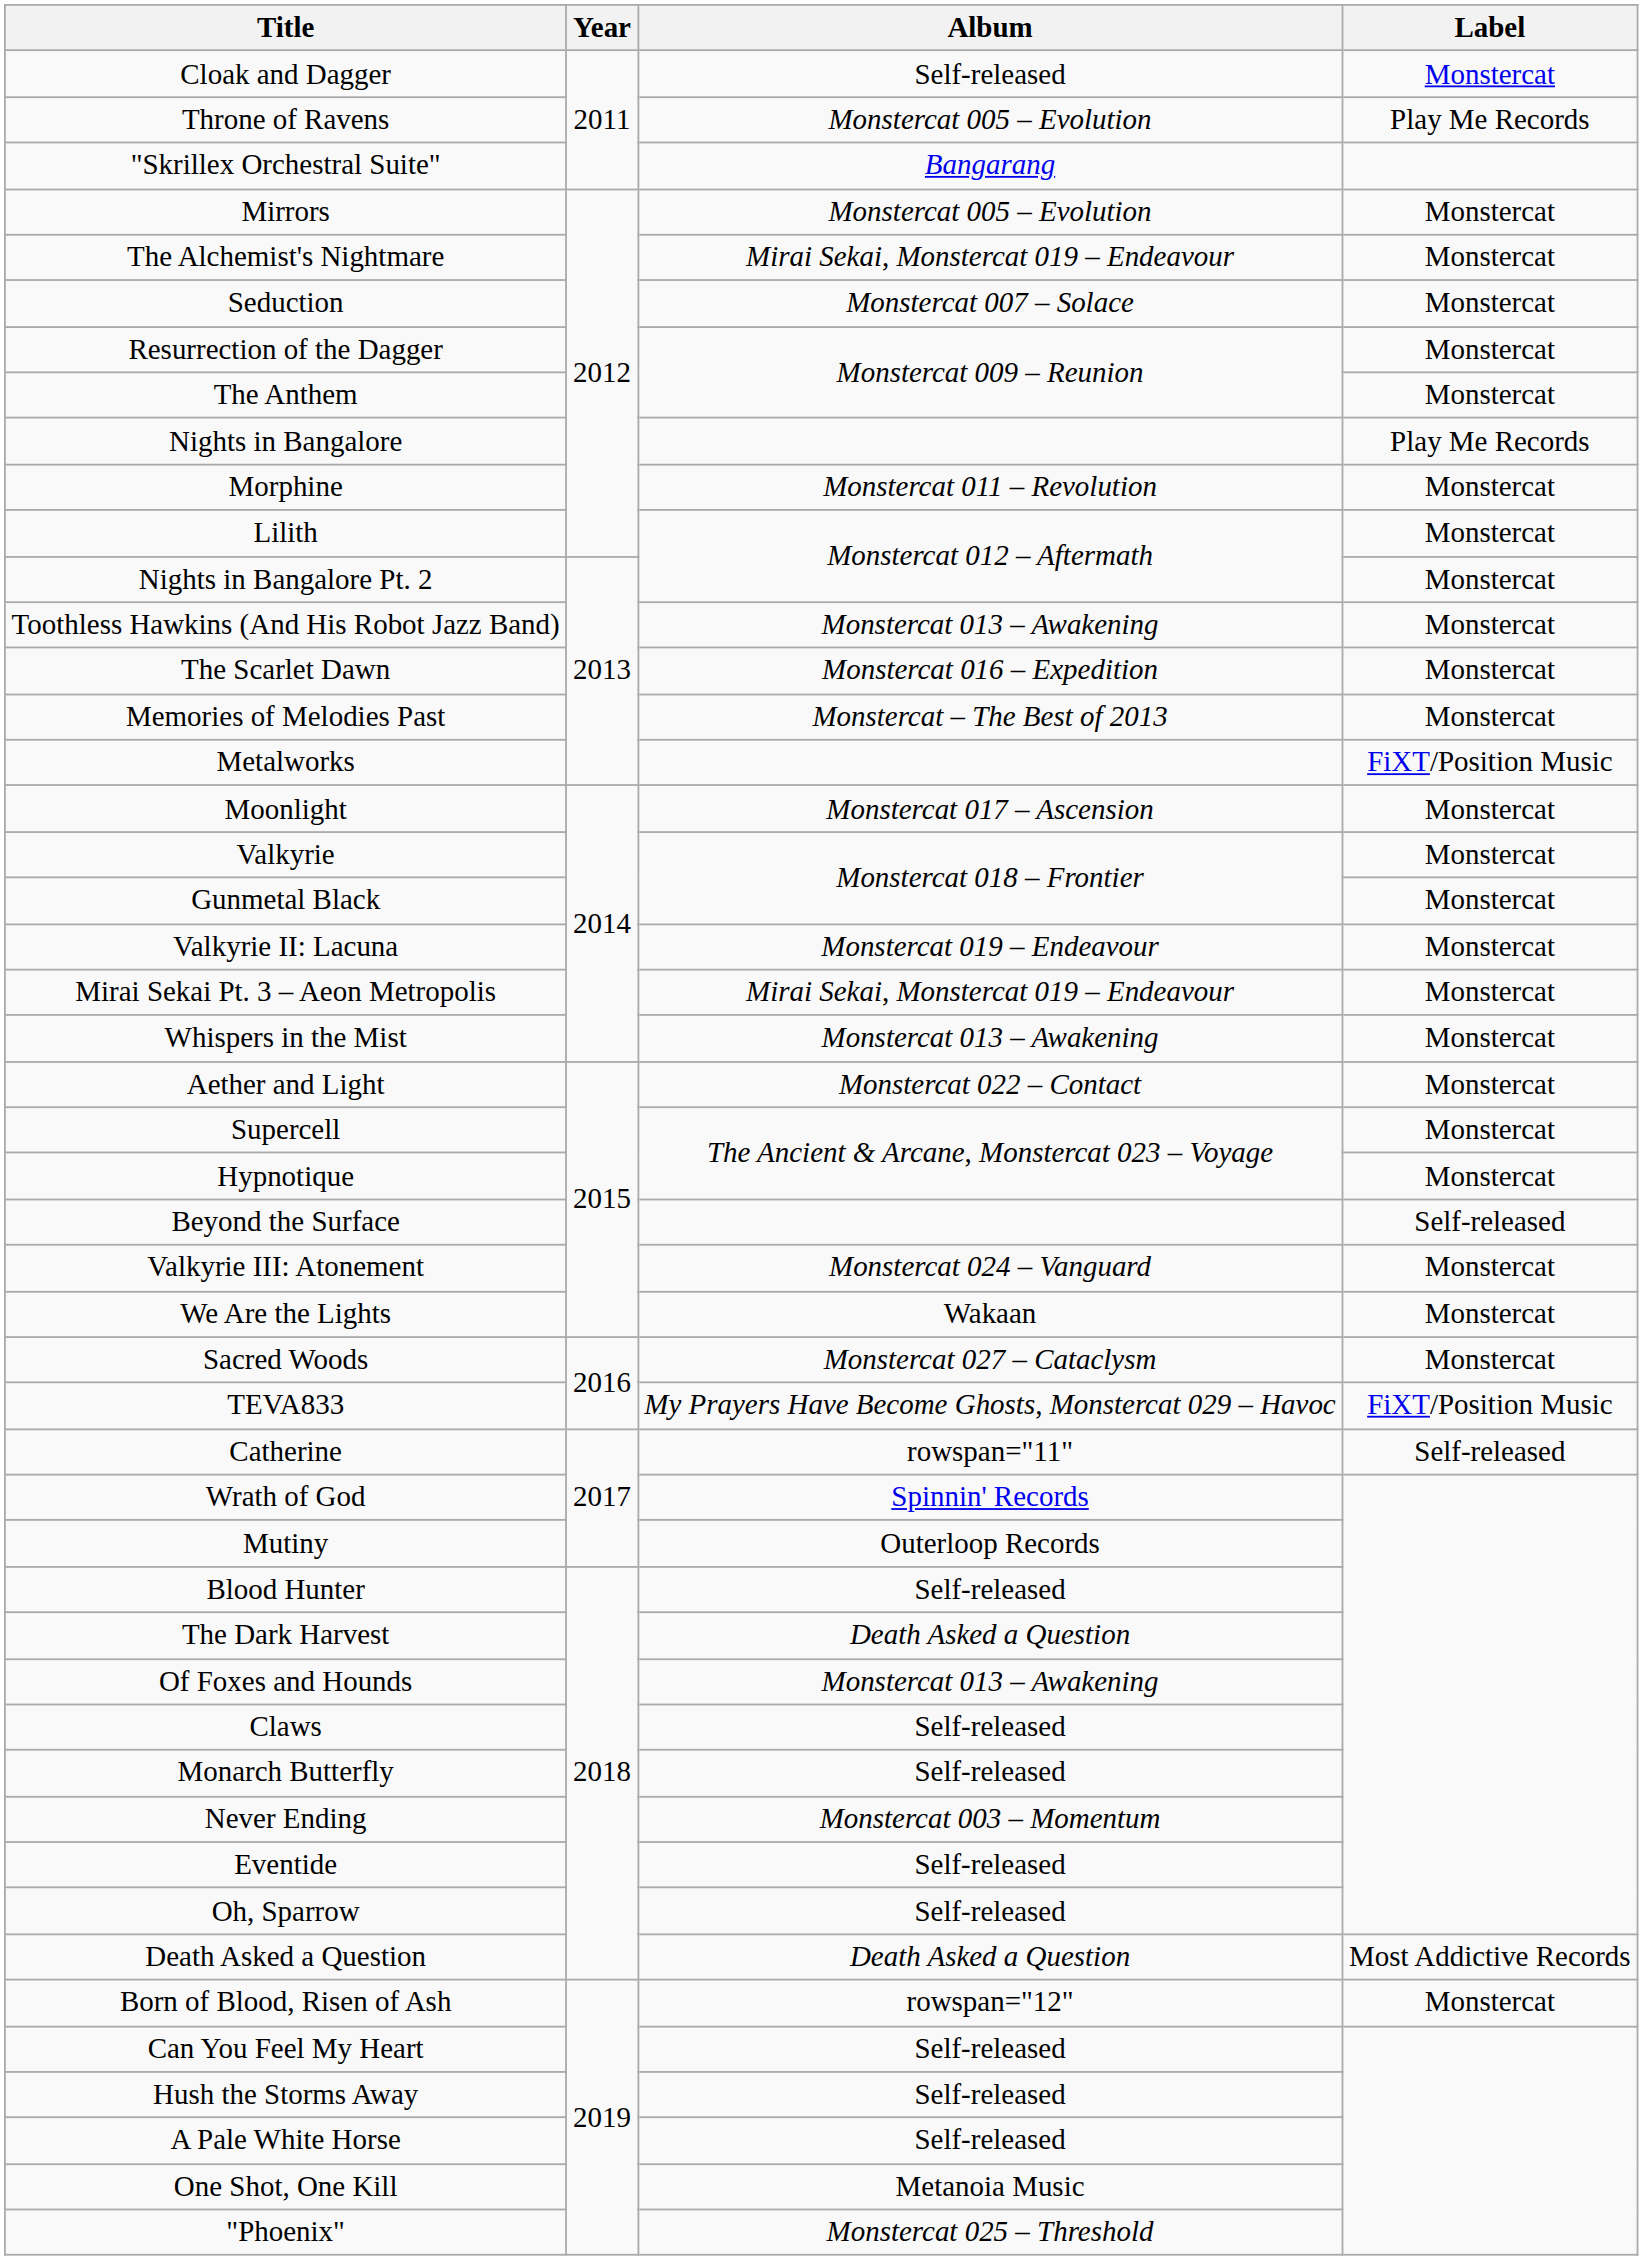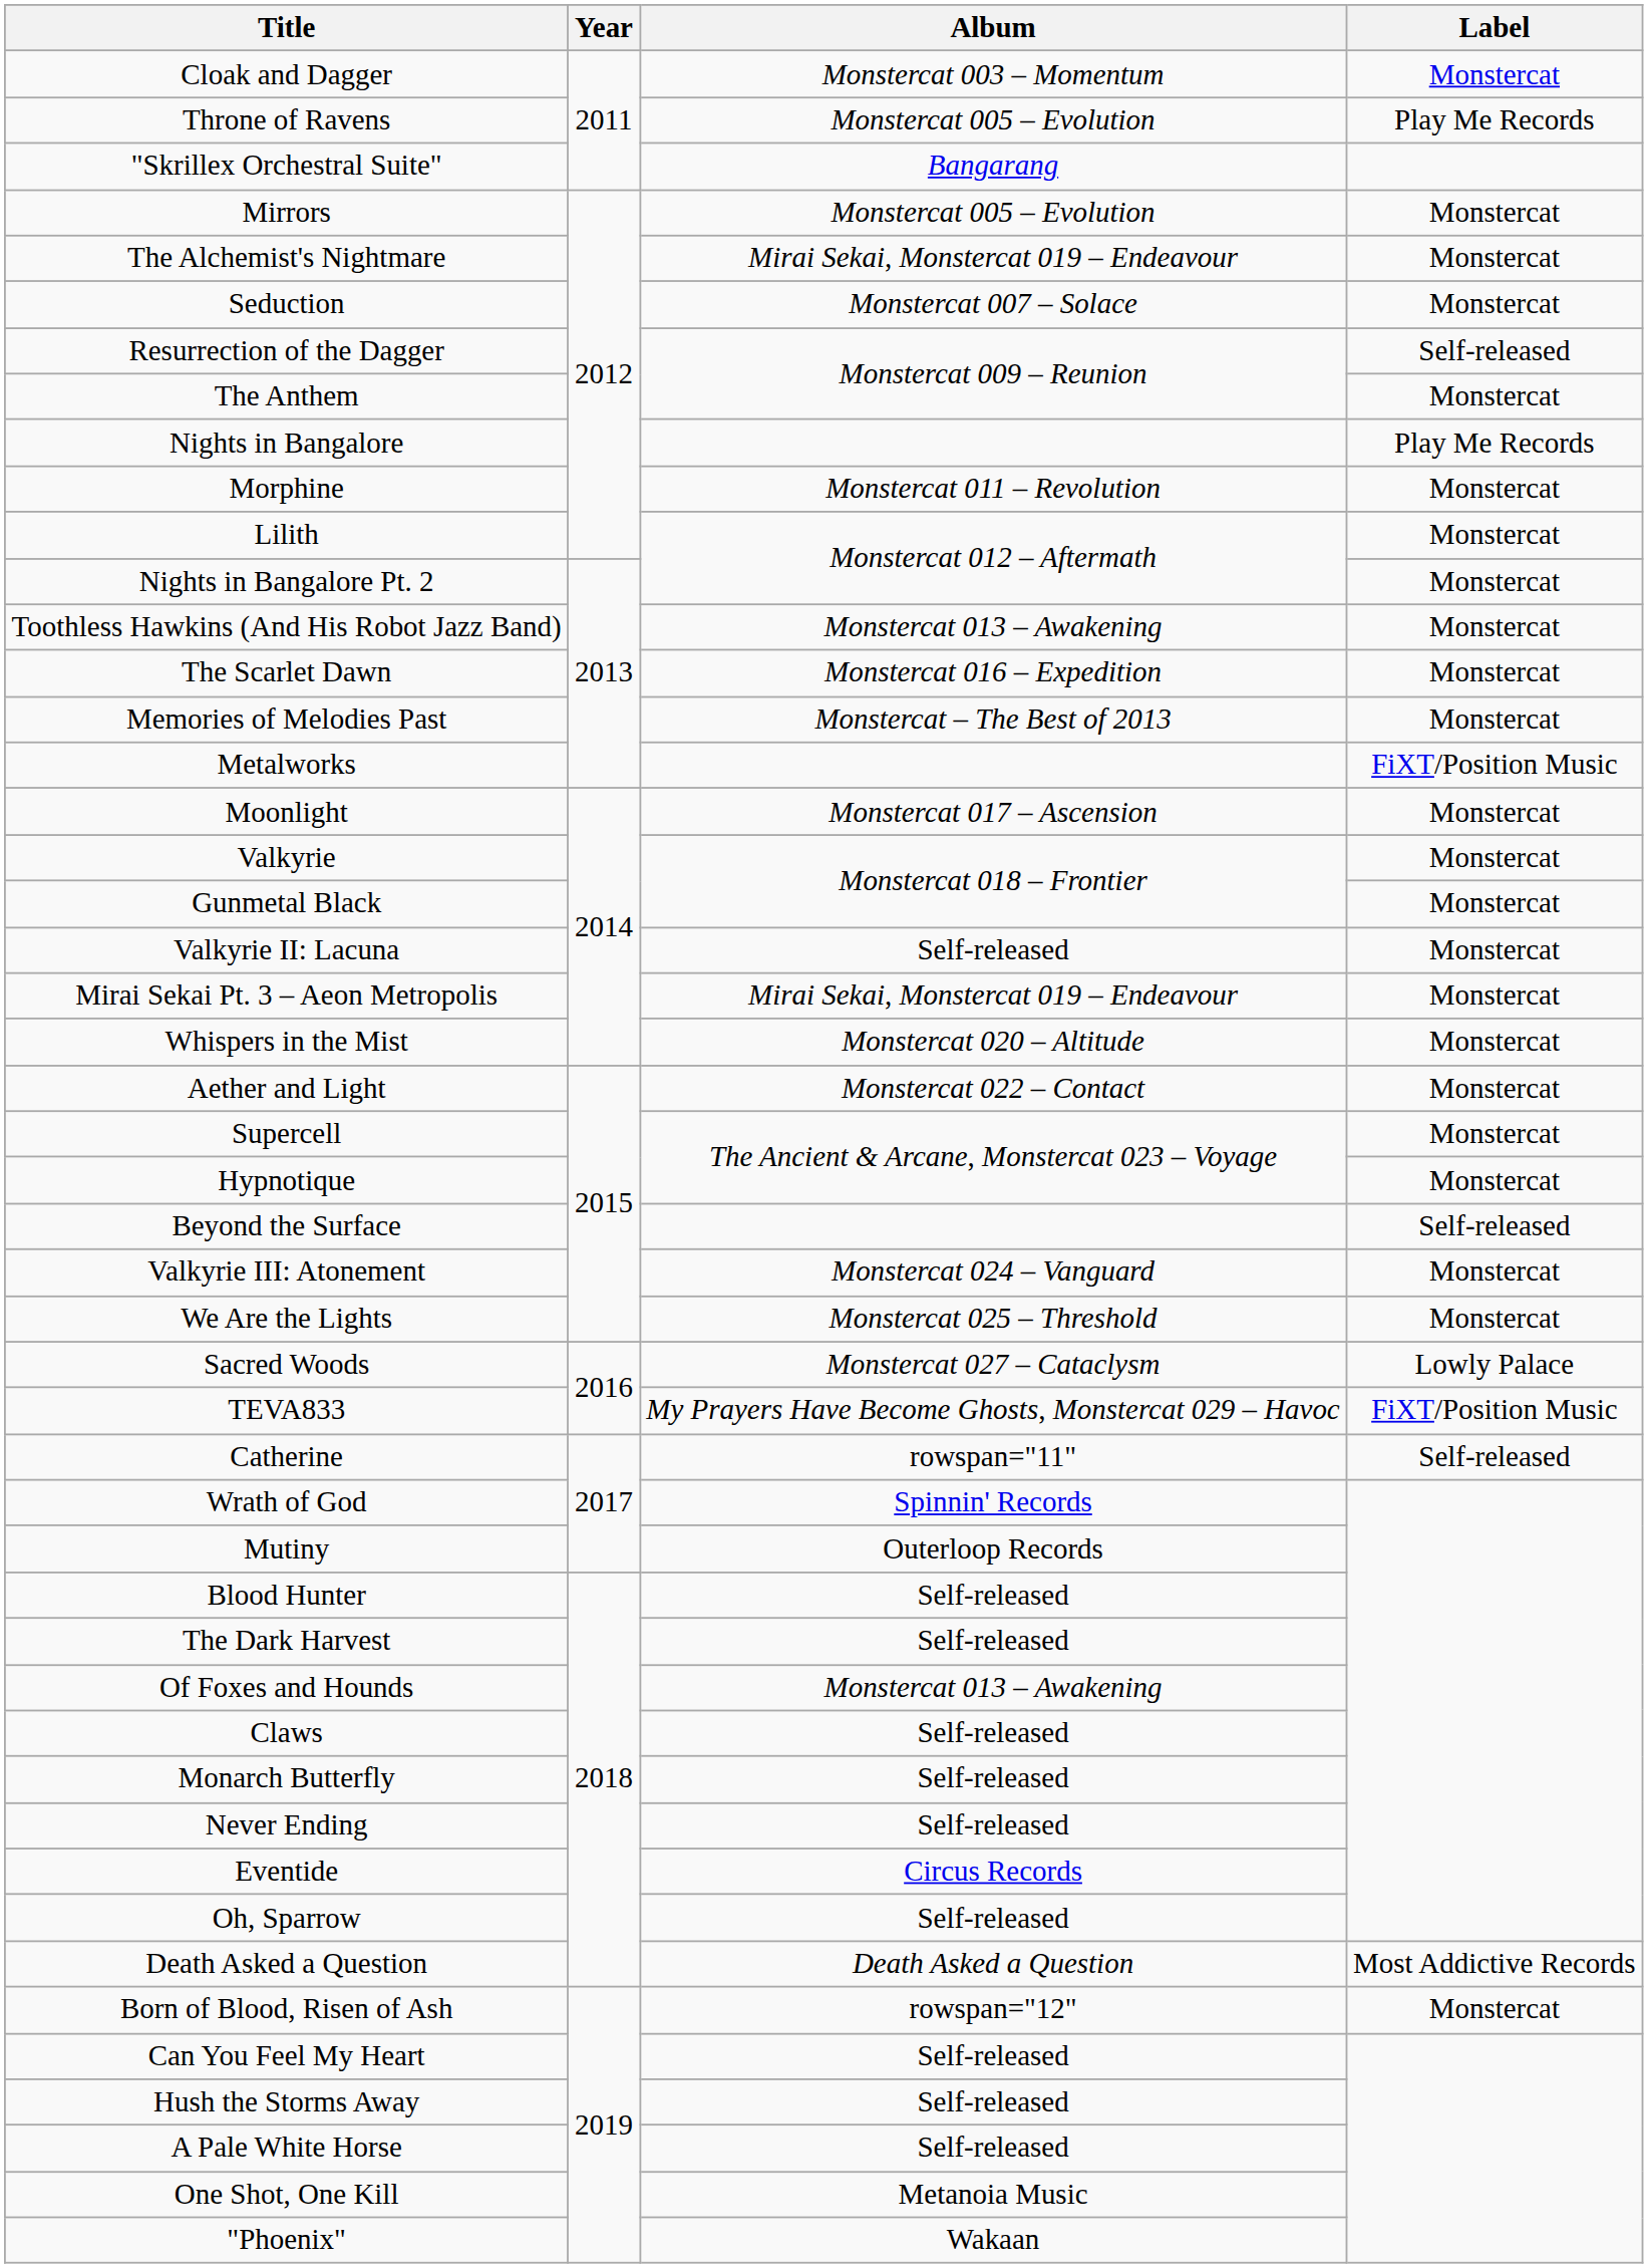Cloak and Dagger | Album: Self-released -> Monstercat 003 – Momentum
Resurrection of the Dagger | Label: Monstercat -> Self-released
Valkyrie II: Lacuna | Album: Monstercat 019 – Endeavour -> Self-released
Whispers in the Mist | Album: Monstercat 013 – Awakening -> Monstercat 020 – Altitude
We Are the Lights | Album: Wakaan -> Monstercat 025 – Threshold
Sacred Woods | Label: Monstercat -> Lowly Palace
The Dark Harvest | Album: Death Asked a Question -> Self-released
Never Ending | Album: Monstercat 003 – Momentum -> Self-released
Eventide | Album: Self-released -> Circus Records
"Phoenix" | Album: Monstercat 025 – Threshold -> Wakaan
